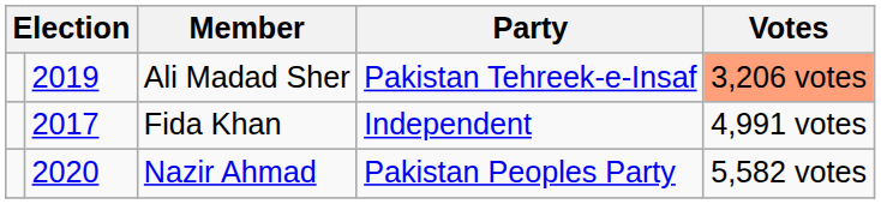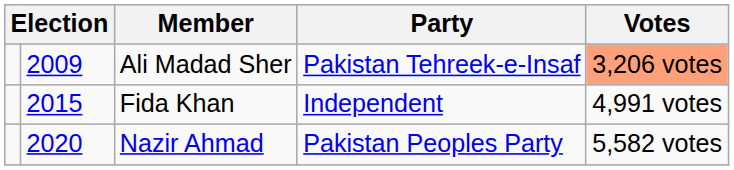Ali Madad Sher | column 2: 2019 -> 2009
Fida Khan | column 2: 2017 -> 2015
